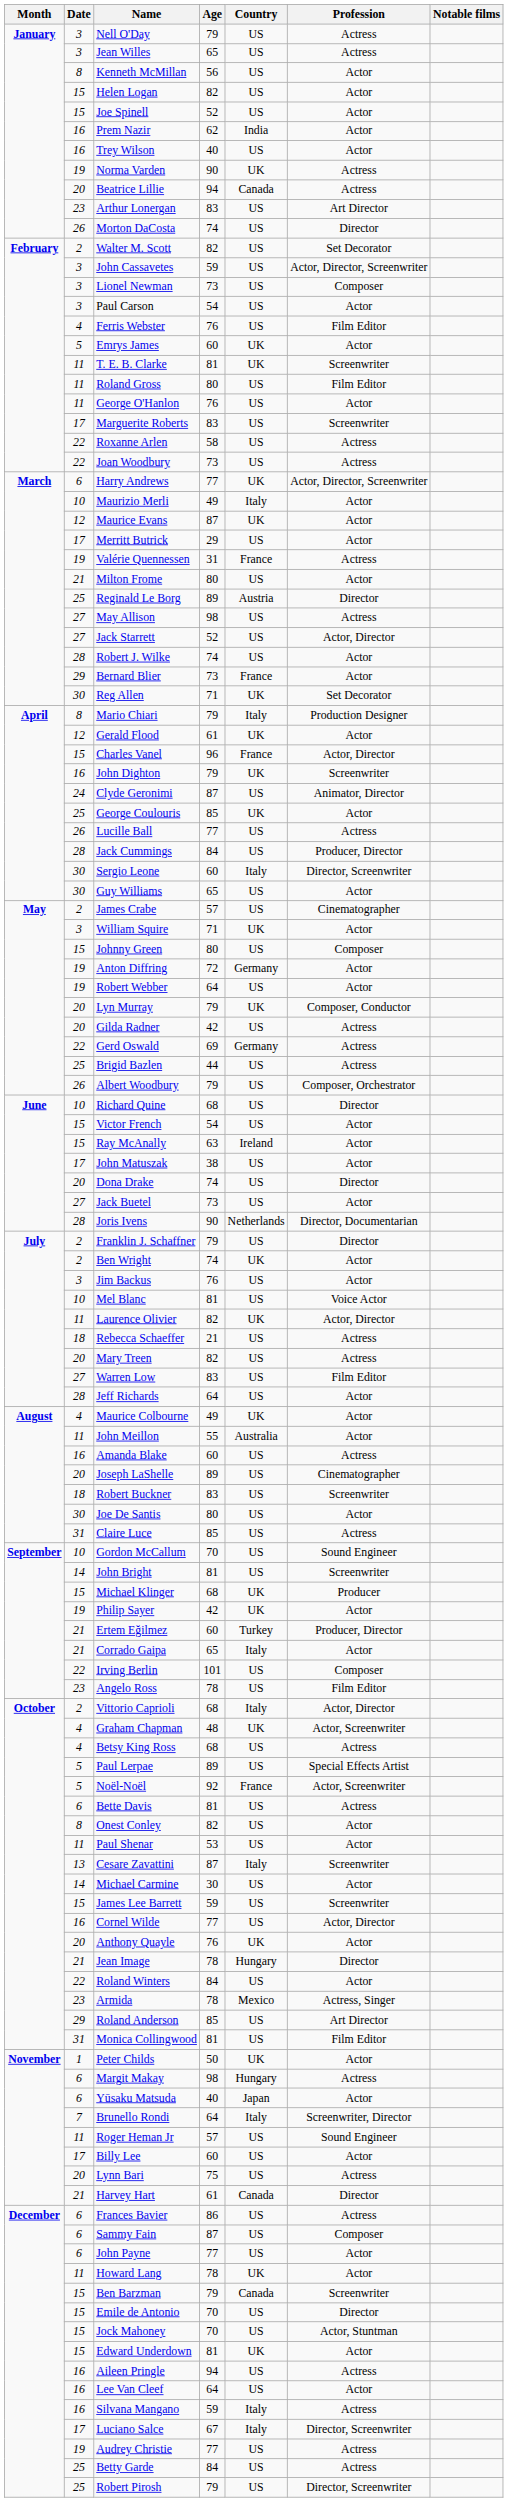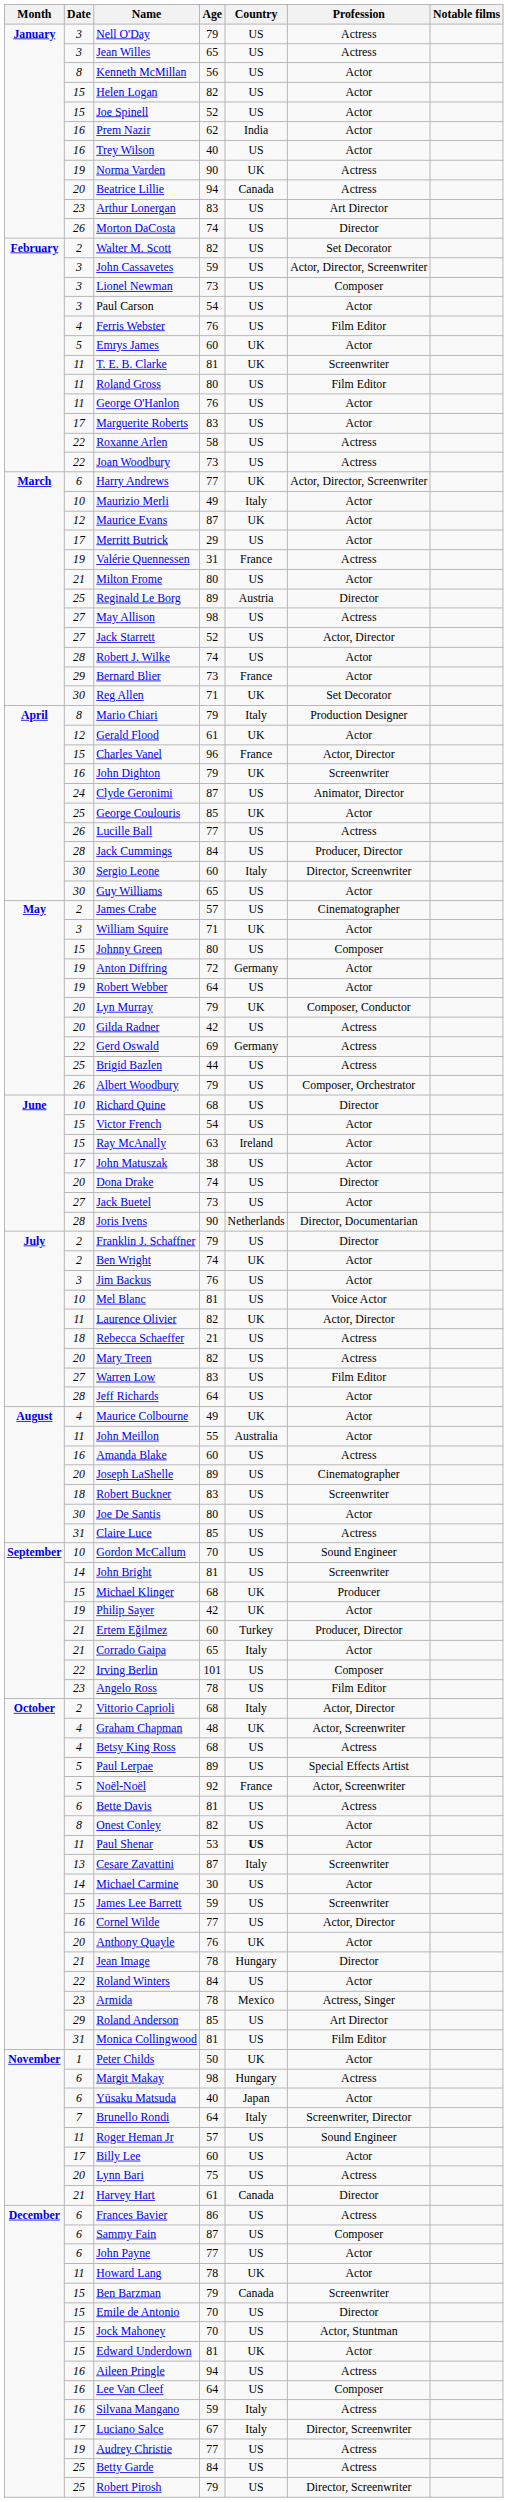Marguerite Roberts | Profession: Screenwriter -> Actor
Paul Shenar | Country: normal -> bold
Lee Van Cleef | Profession: Actor -> Composer
